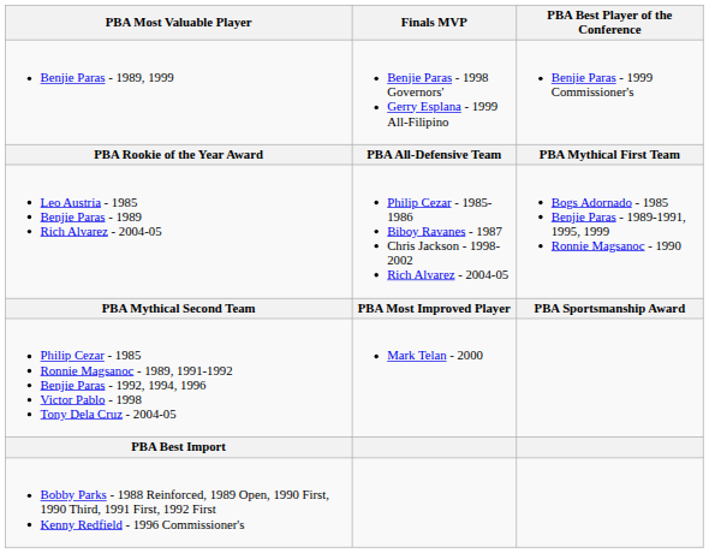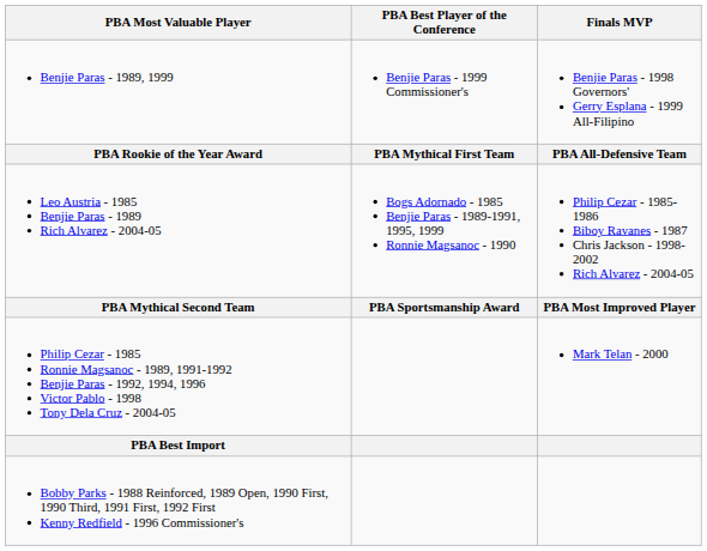columns swapped: Finals MVP <-> PBA Best Player of the Conference
